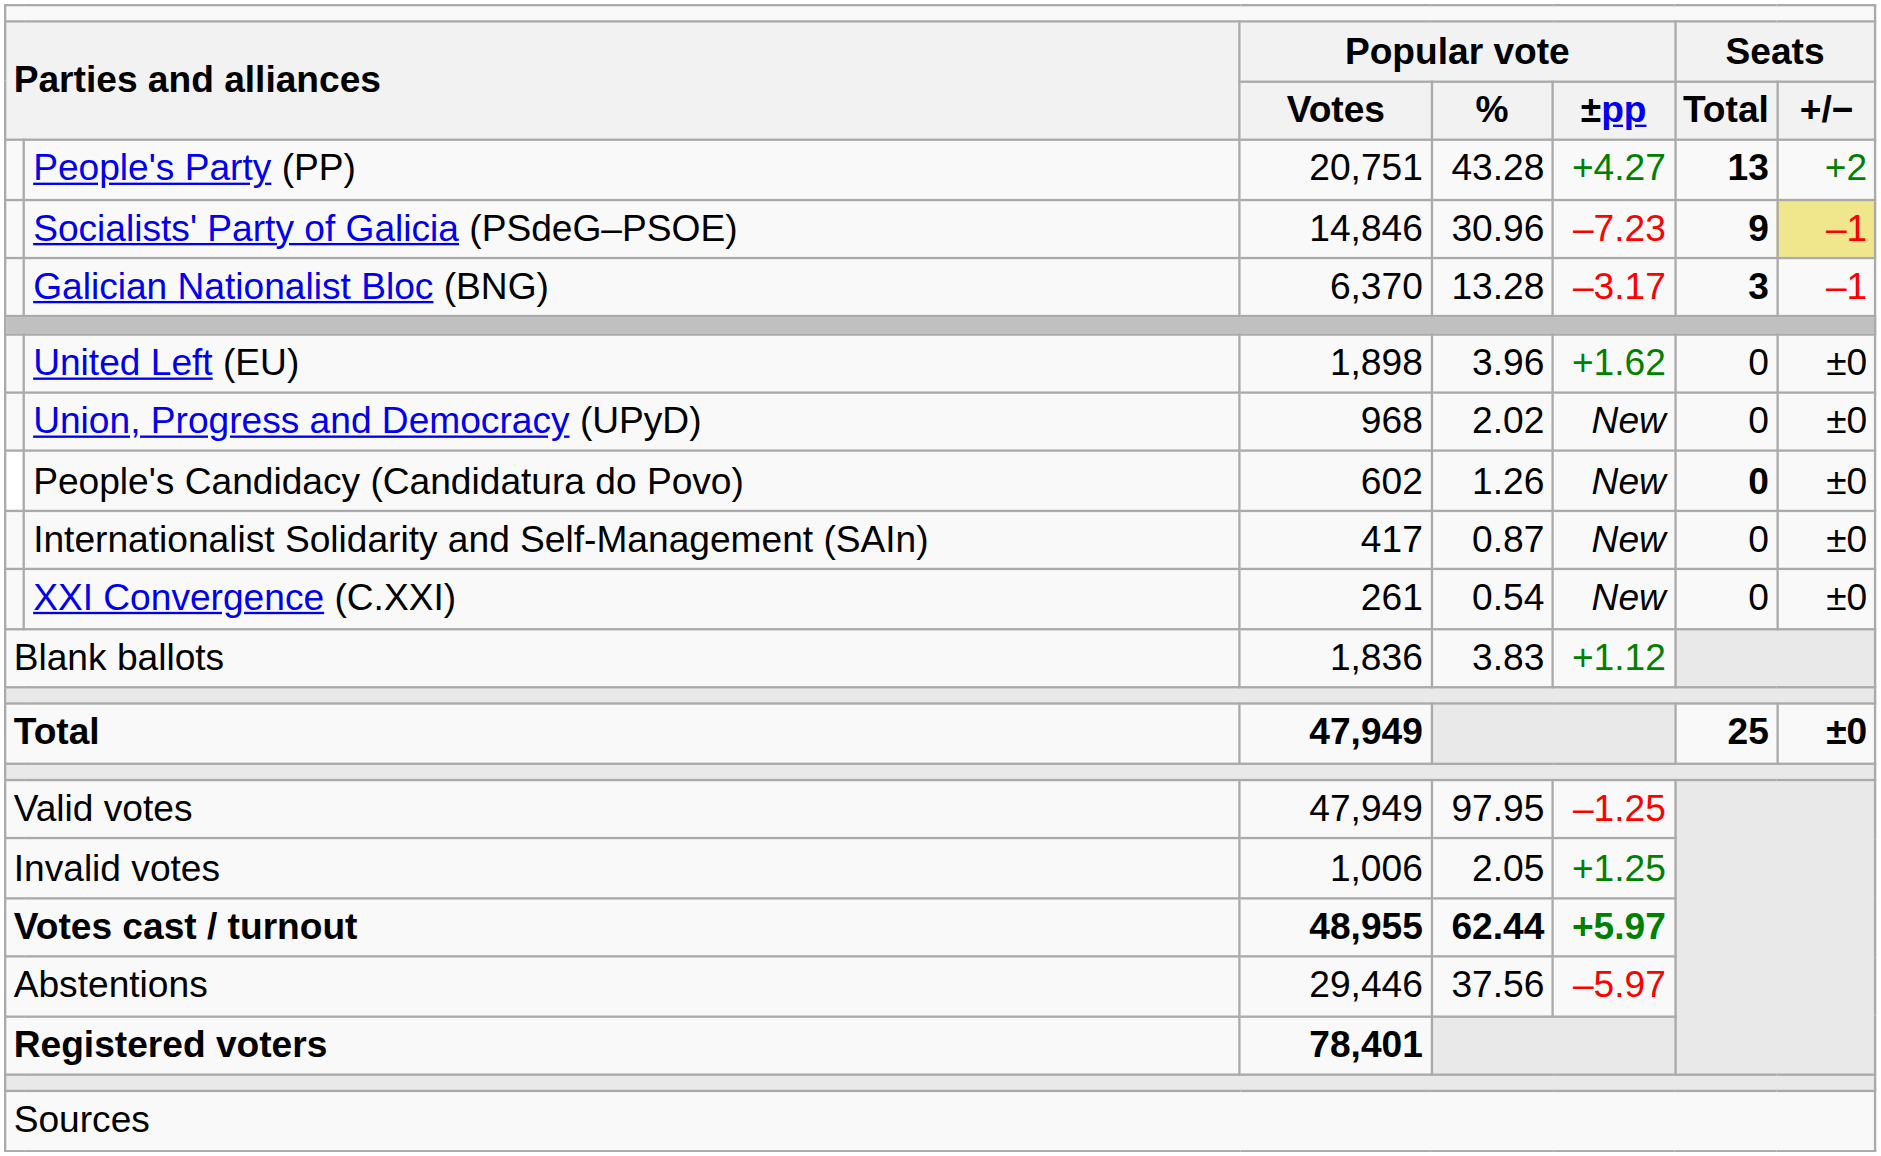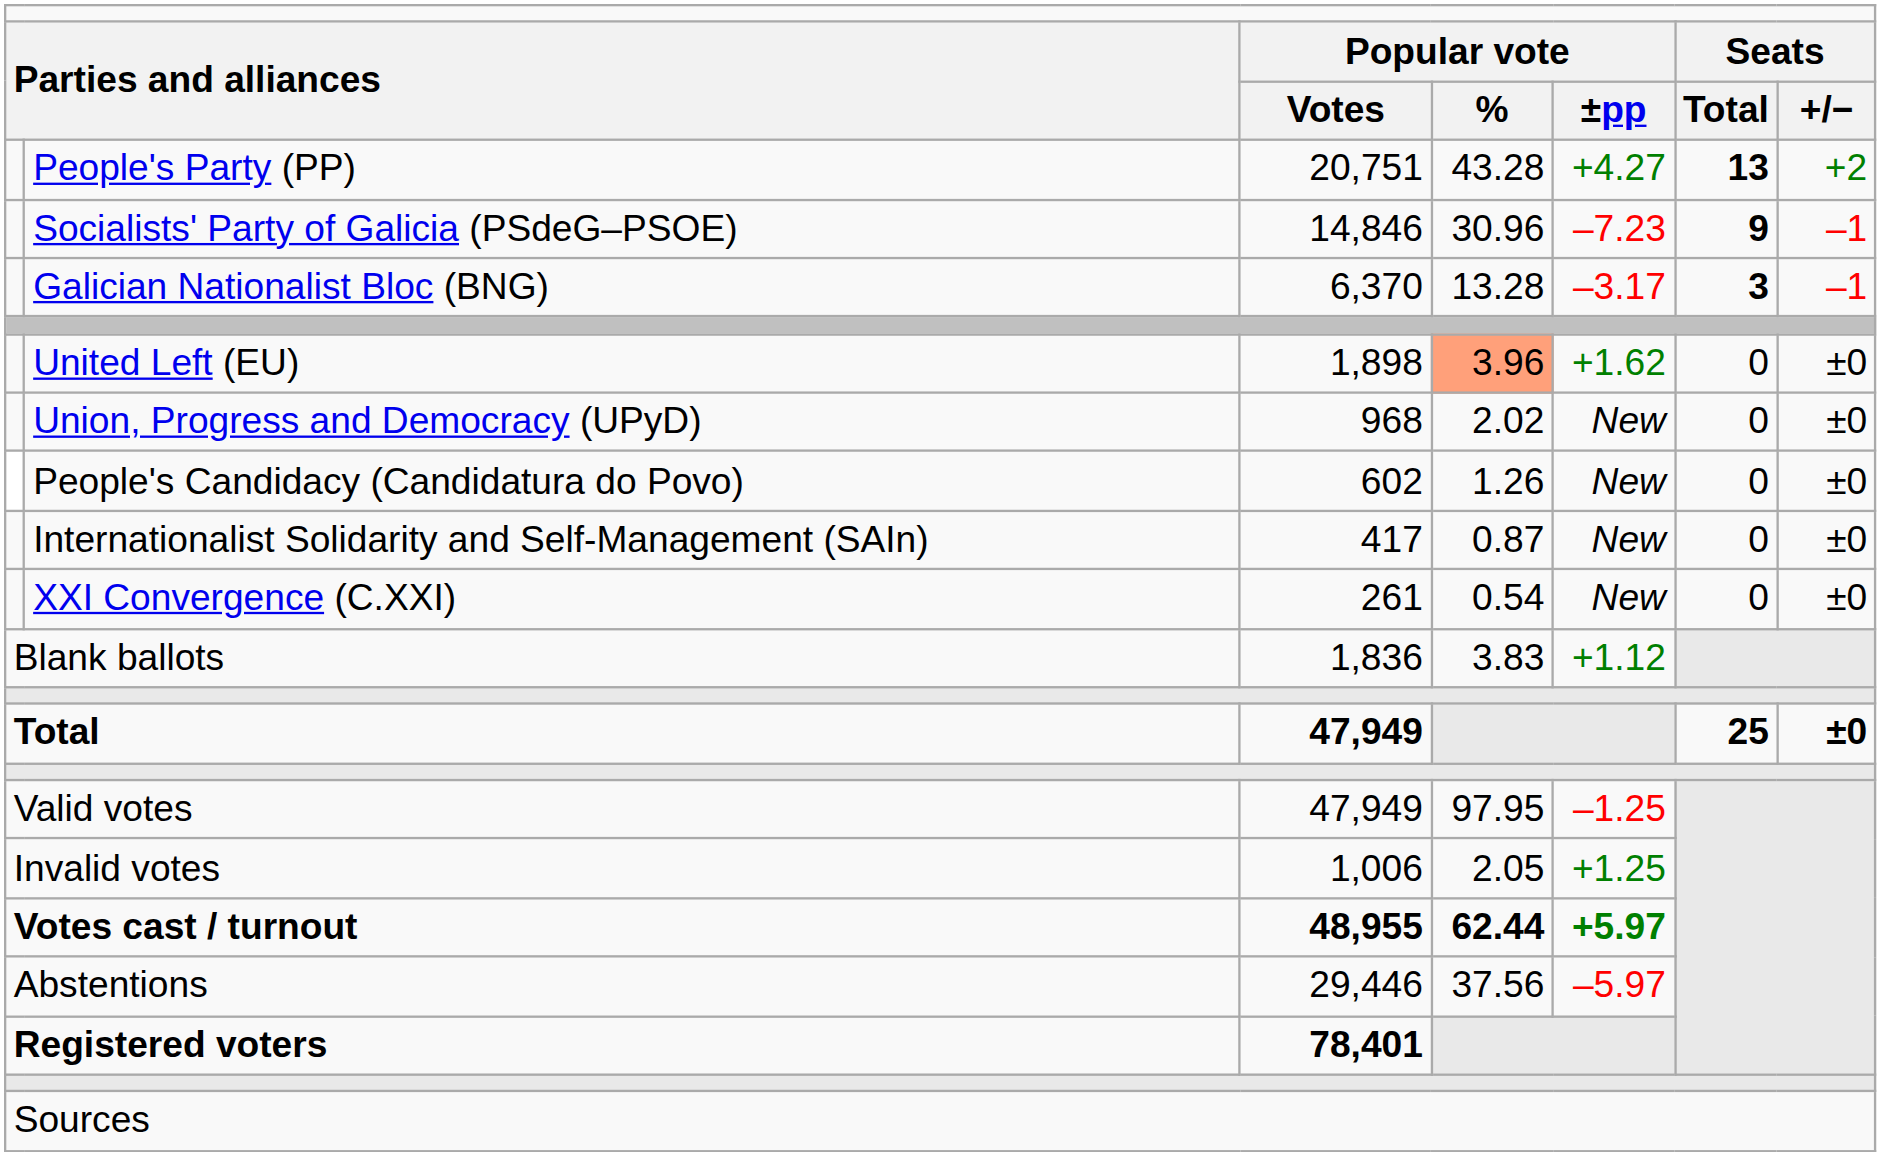Socialists' Party of Galicia (PSdeG–PSOE) | column 7: khaki background -> no background
United Left (EU) | column 4: no background -> lightsalmon background
People's Candidacy (Candidatura do Povo) | column 6: bold -> normal
